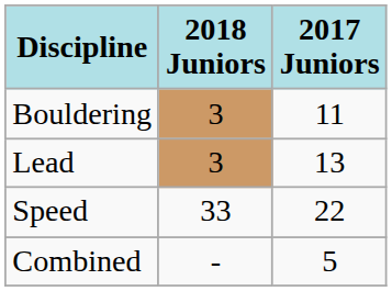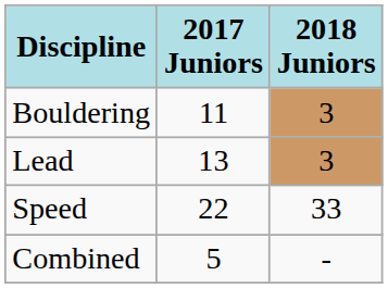columns swapped: 2017 Juniors <-> 2018 Juniors
